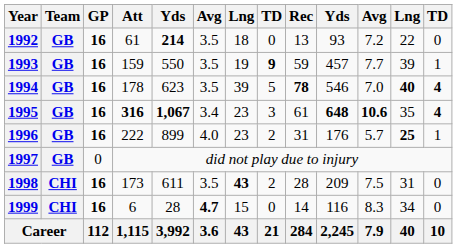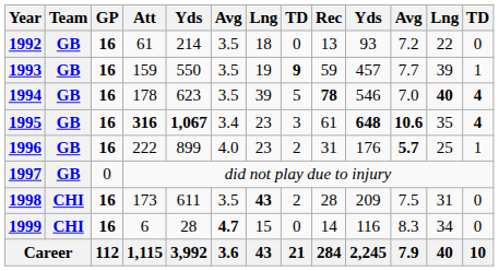1992 | column 5: bold -> normal
1996 | column 11: normal -> bold
1996 | column 12: bold -> normal
